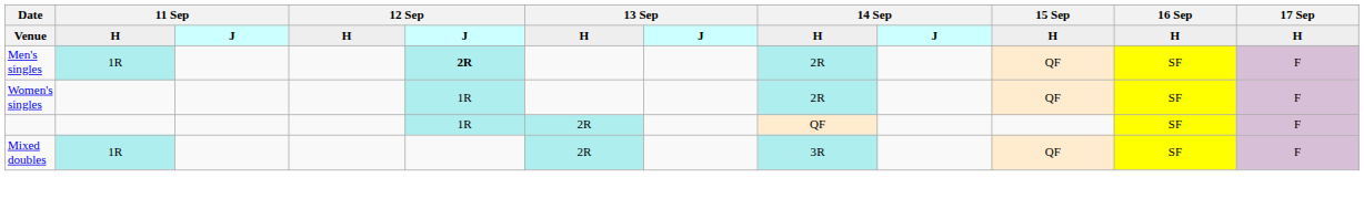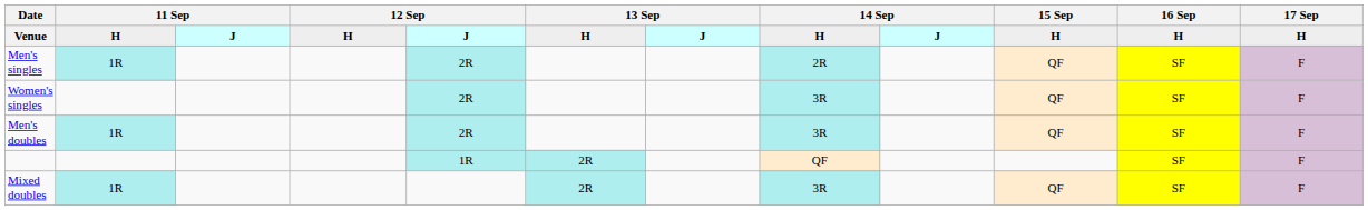Men's singles | 12 Sep / J: bold -> normal
Women's singles | 12 Sep / J: 1R -> 2R
Women's singles | 14 Sep / H: 2R -> 3R
+ row: Men's doubles | 1R | 2R | 3R | QF | SF | F
